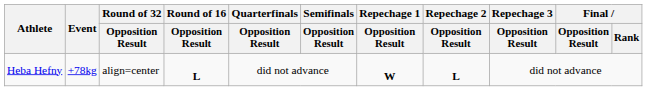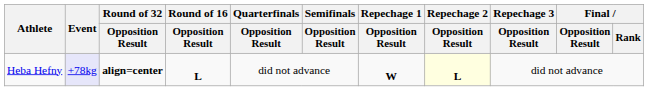Heba Hefny | Event: no background -> lavender background
Heba Hefny | Round of 32 / Opposition Result: normal -> bold
Heba Hefny | Repechage 2 / Opposition Result: no background -> lightyellow background
